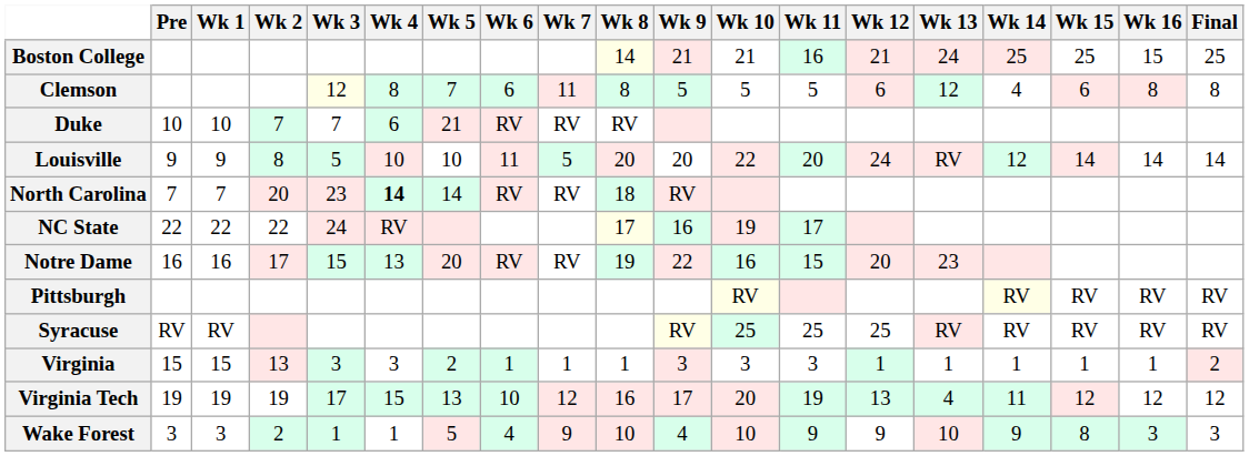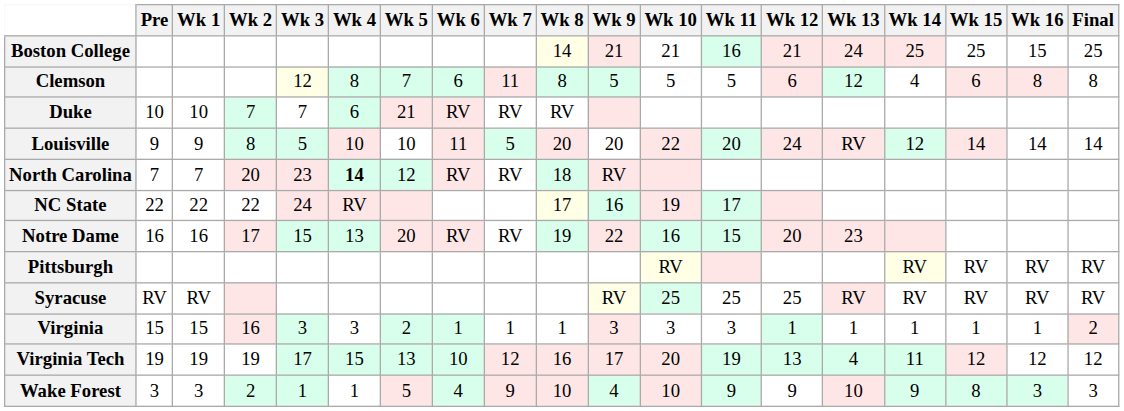North Carolina | Wk 5: 14 -> 12
Virginia | Wk 2: 13 -> 16
